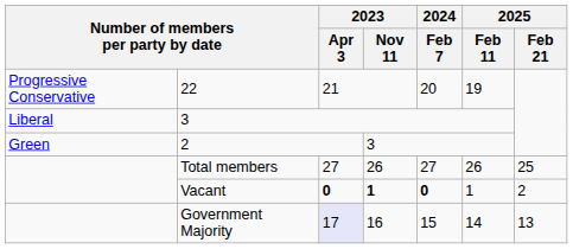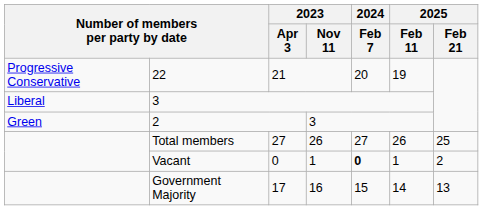Vacant | 2023 / Apr 3: bold -> normal
Vacant | 2023 / Nov 11: bold -> normal
Government Majority | 2023 / Apr 3: lavender background -> no background
